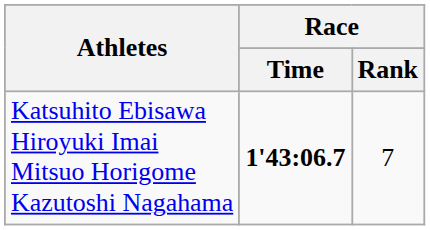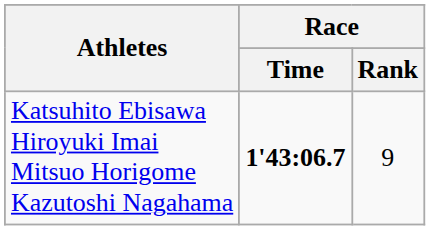row 3 | Race / Rank: 7 -> 9
